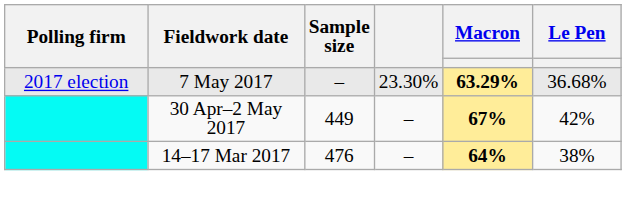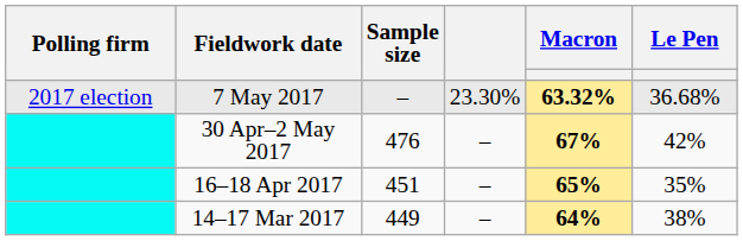7 May 2017 | Macron: 63.29% -> 63.32%
30 Apr–2 May 2017 | Sample size: 449 -> 476
+ row: 16–18 Apr 2017 | 451 | – | 65% | 35%
14–17 Mar 2017 | Sample size: 476 -> 449
